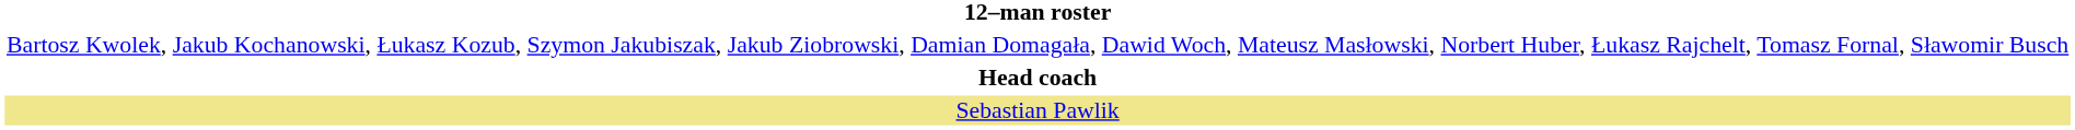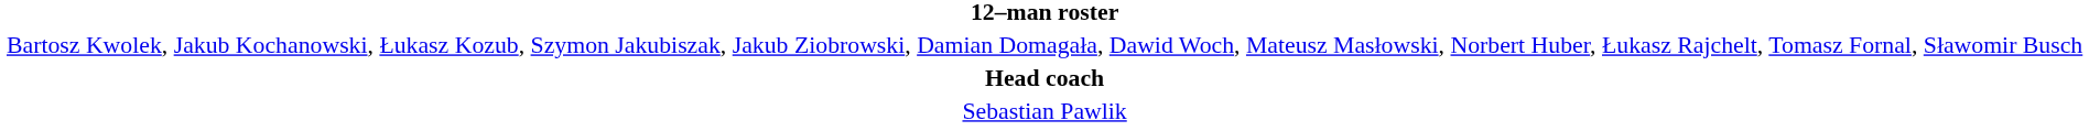row 4 | column 1: khaki background -> no background
